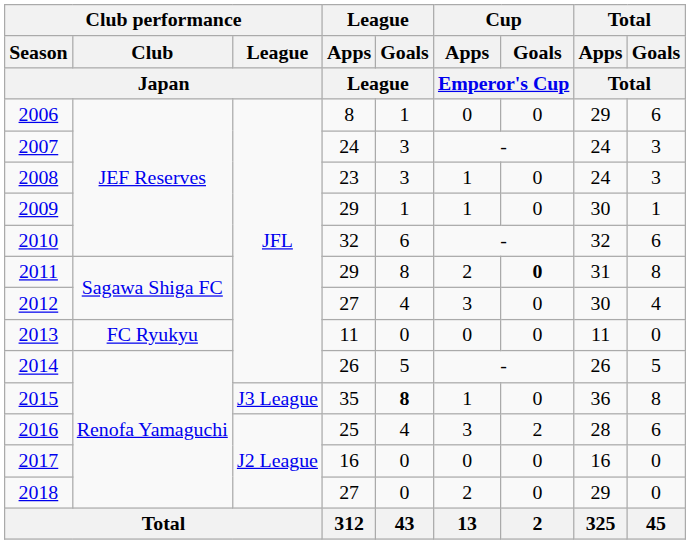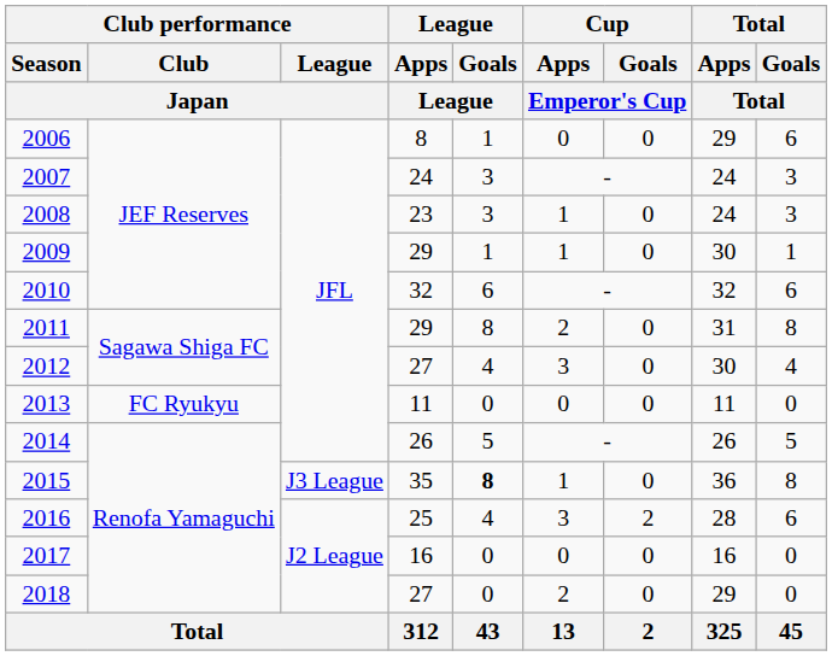2011 | Cup / Goals / Emperor's Cup: bold -> normal
